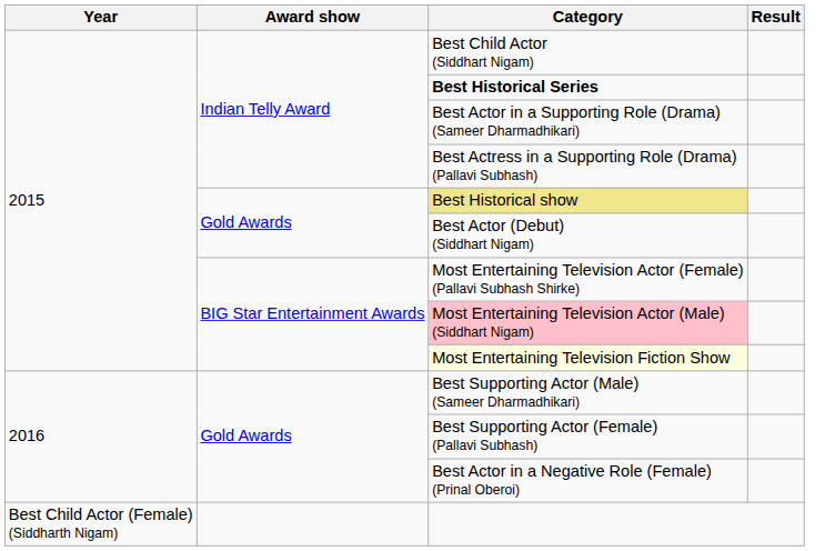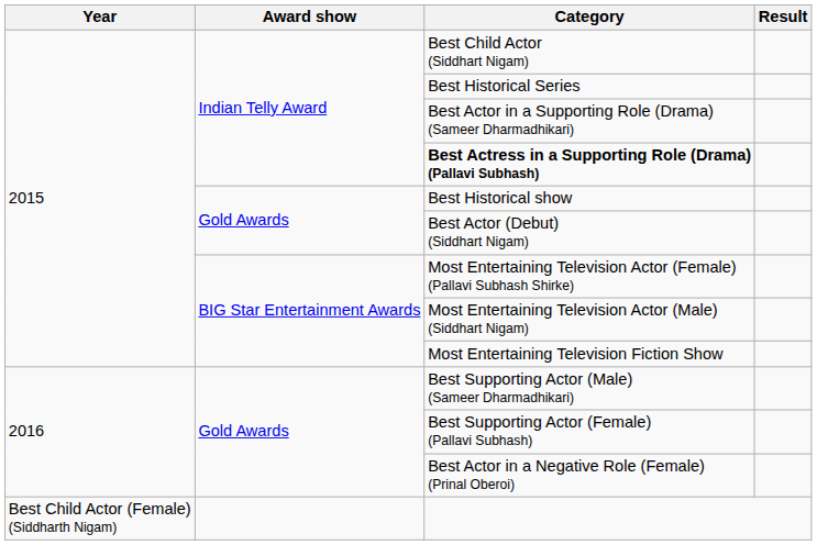Best Historical Series | Category: bold -> normal
Best Actress in a Supporting Role (Drama) (Pallavi Subhash) | Category: normal -> bold
Best Historical show | Category: khaki background -> no background
Most Entertaining Television Actor (Male) (Siddhart Nigam) | Category: pink background -> no background
Most Entertaining Television Fiction Show | Category: lightyellow background -> no background
